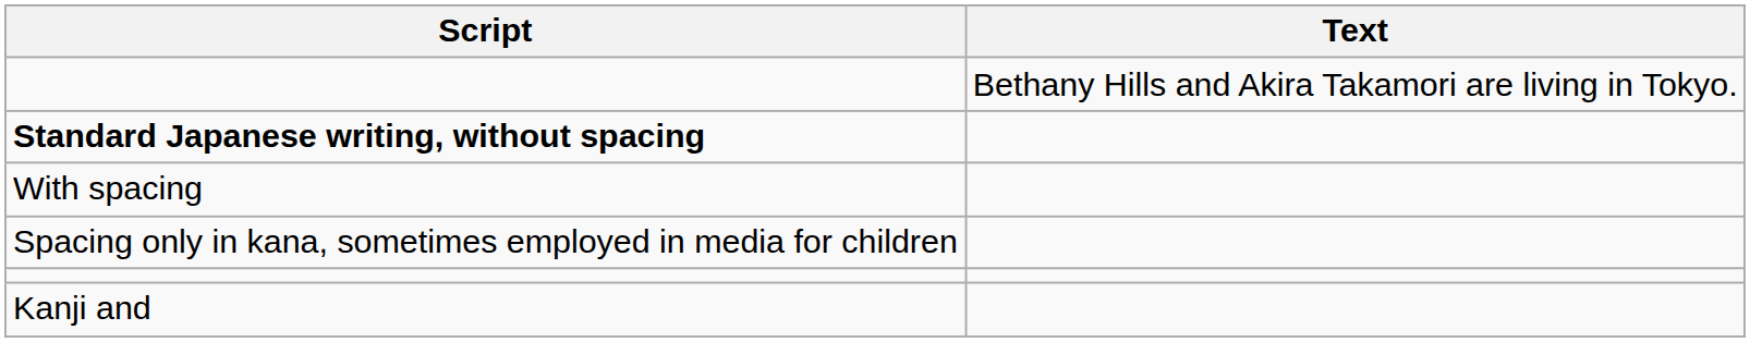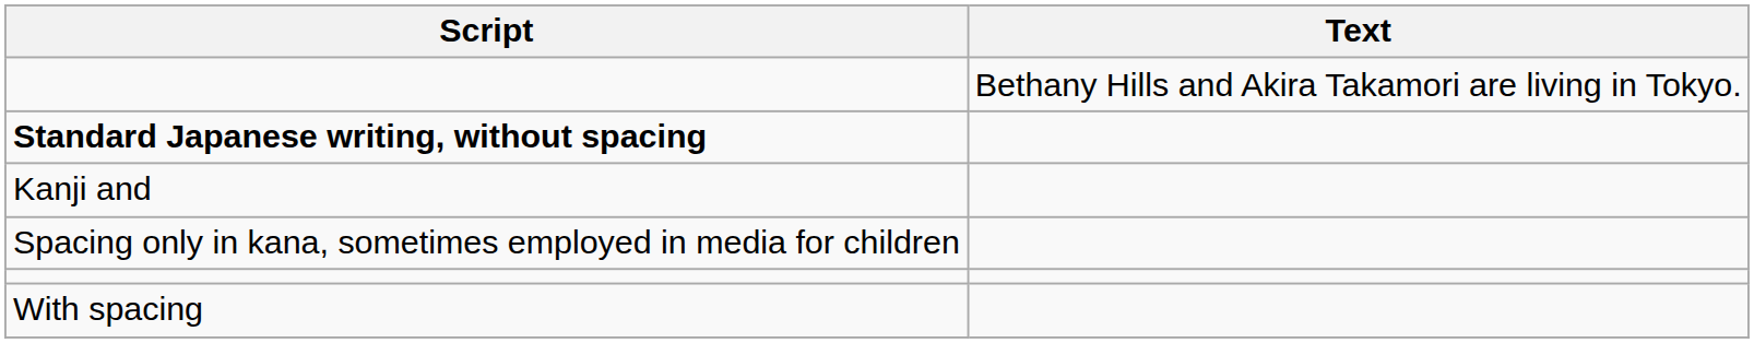row 4 | Script: With spacing -> Kanji and
row 7 | Script: Kanji and -> With spacing
